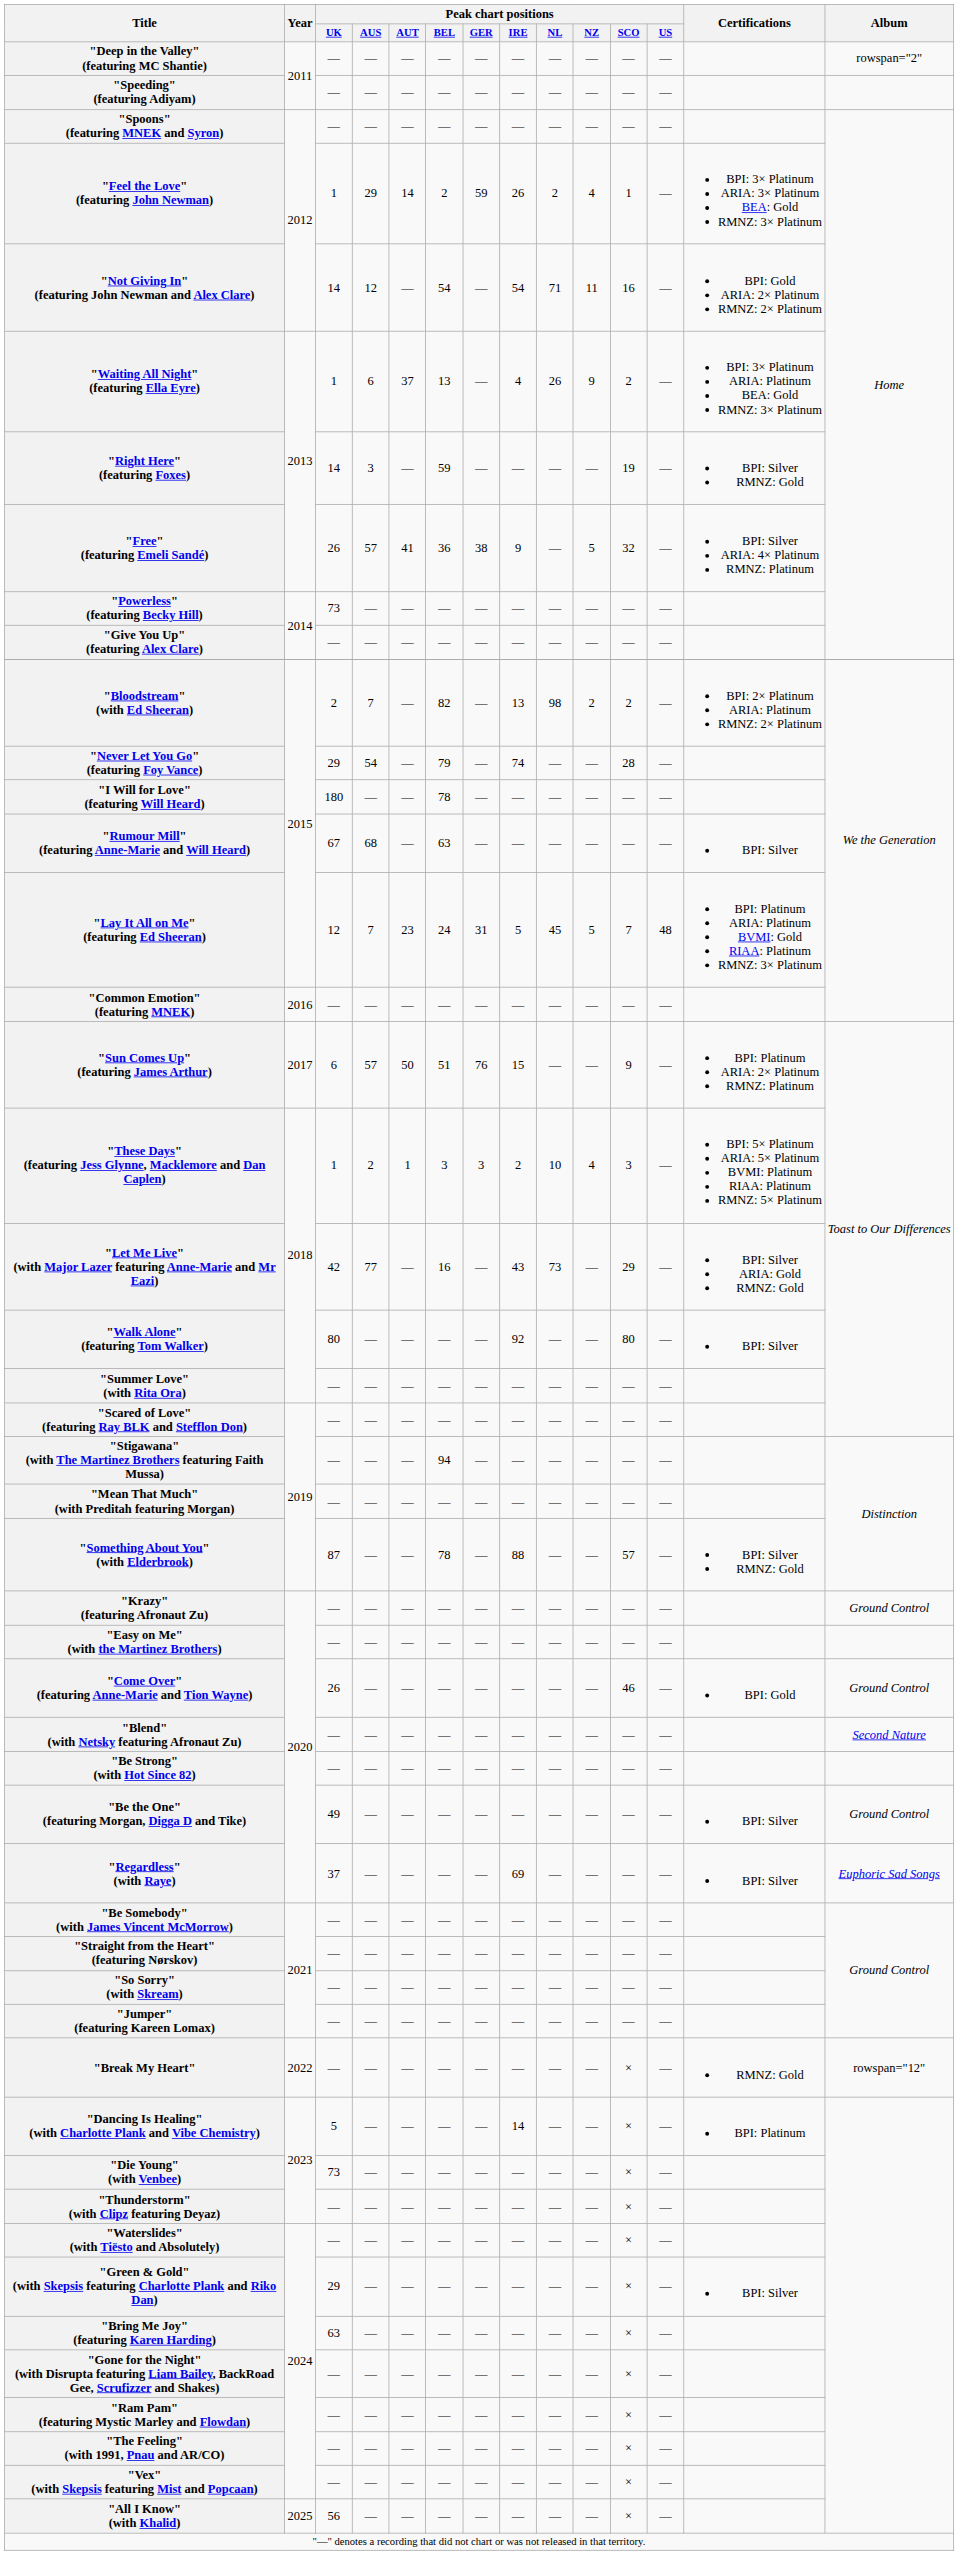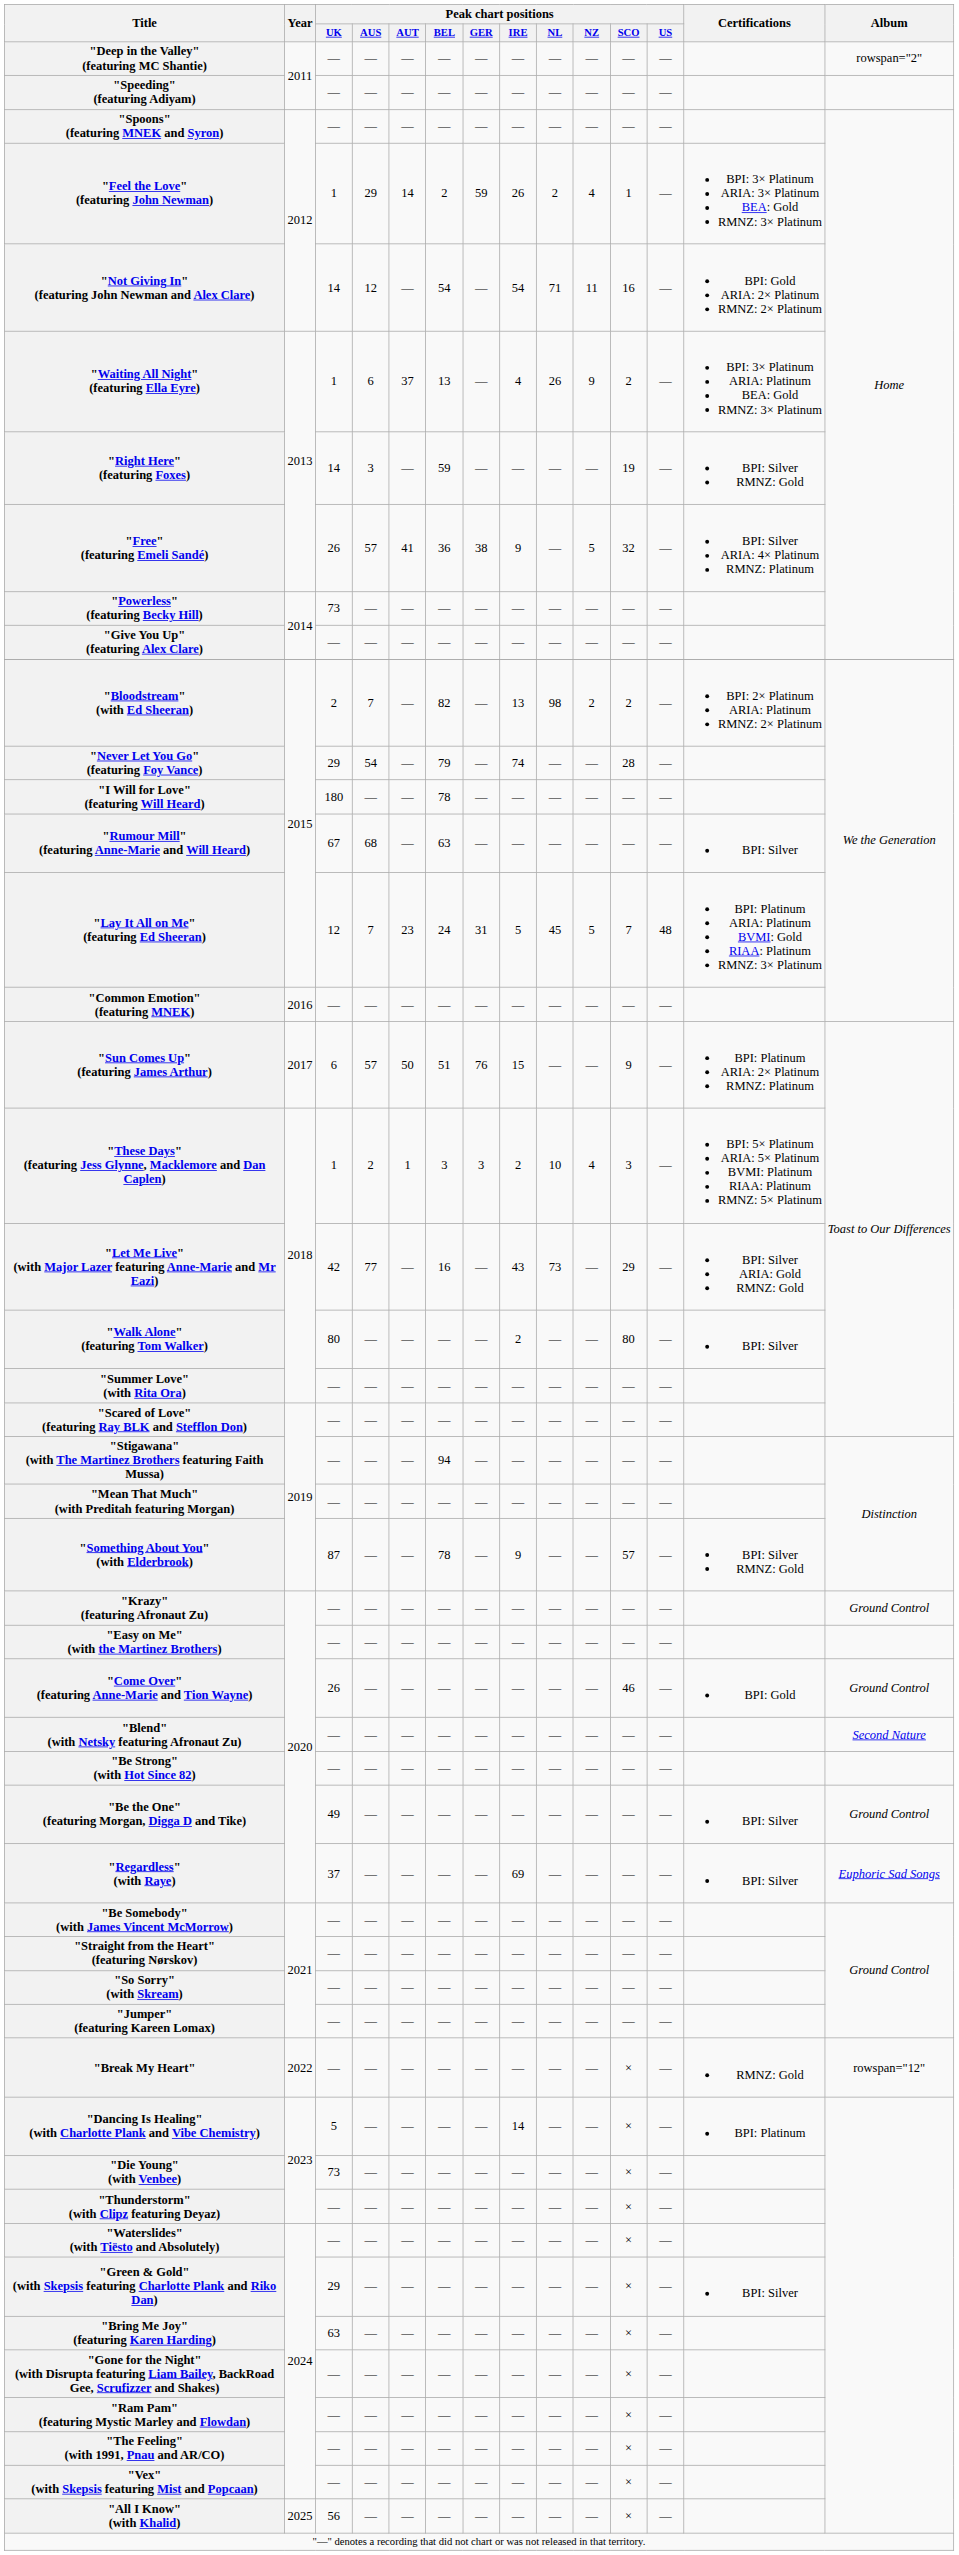"Walk Alone" (featuring Tom Walker) | Peak chart positions / IRE: 92 -> 2
"Something About You" (with Elderbrook) | Peak chart positions / IRE: 88 -> 9
